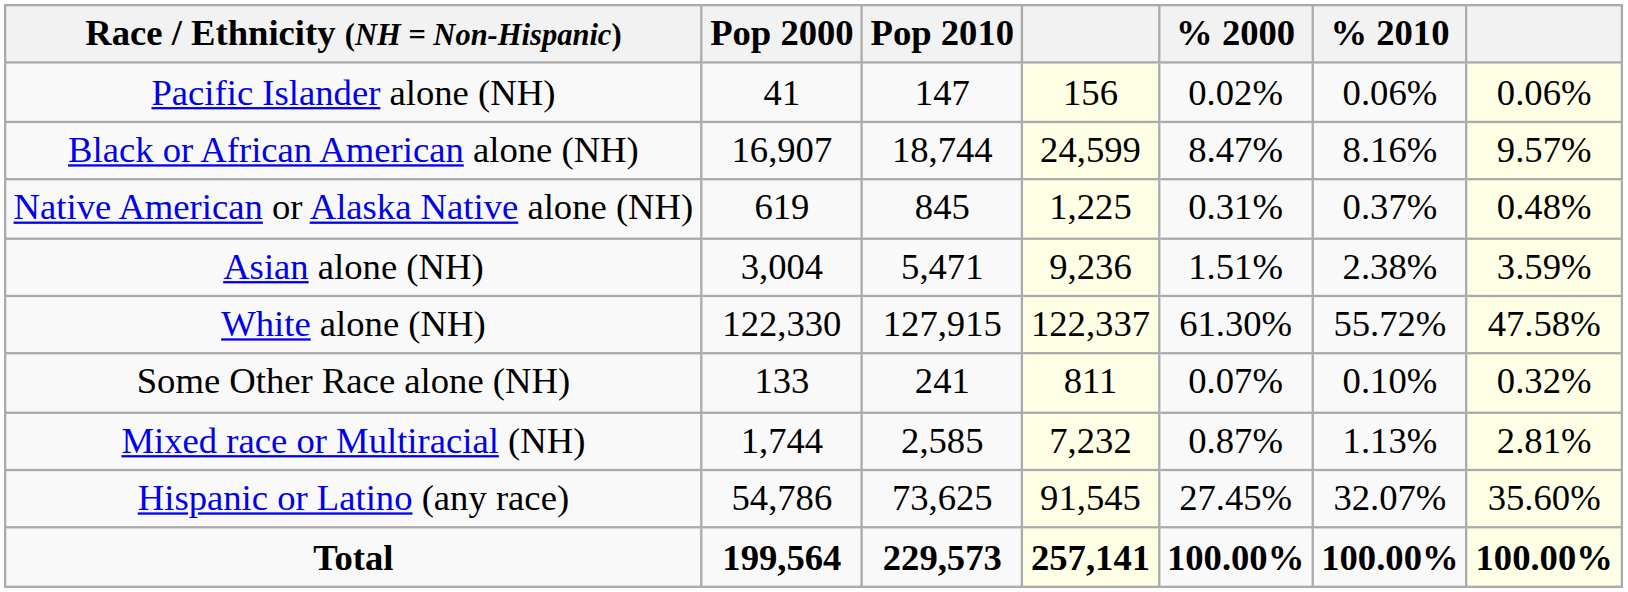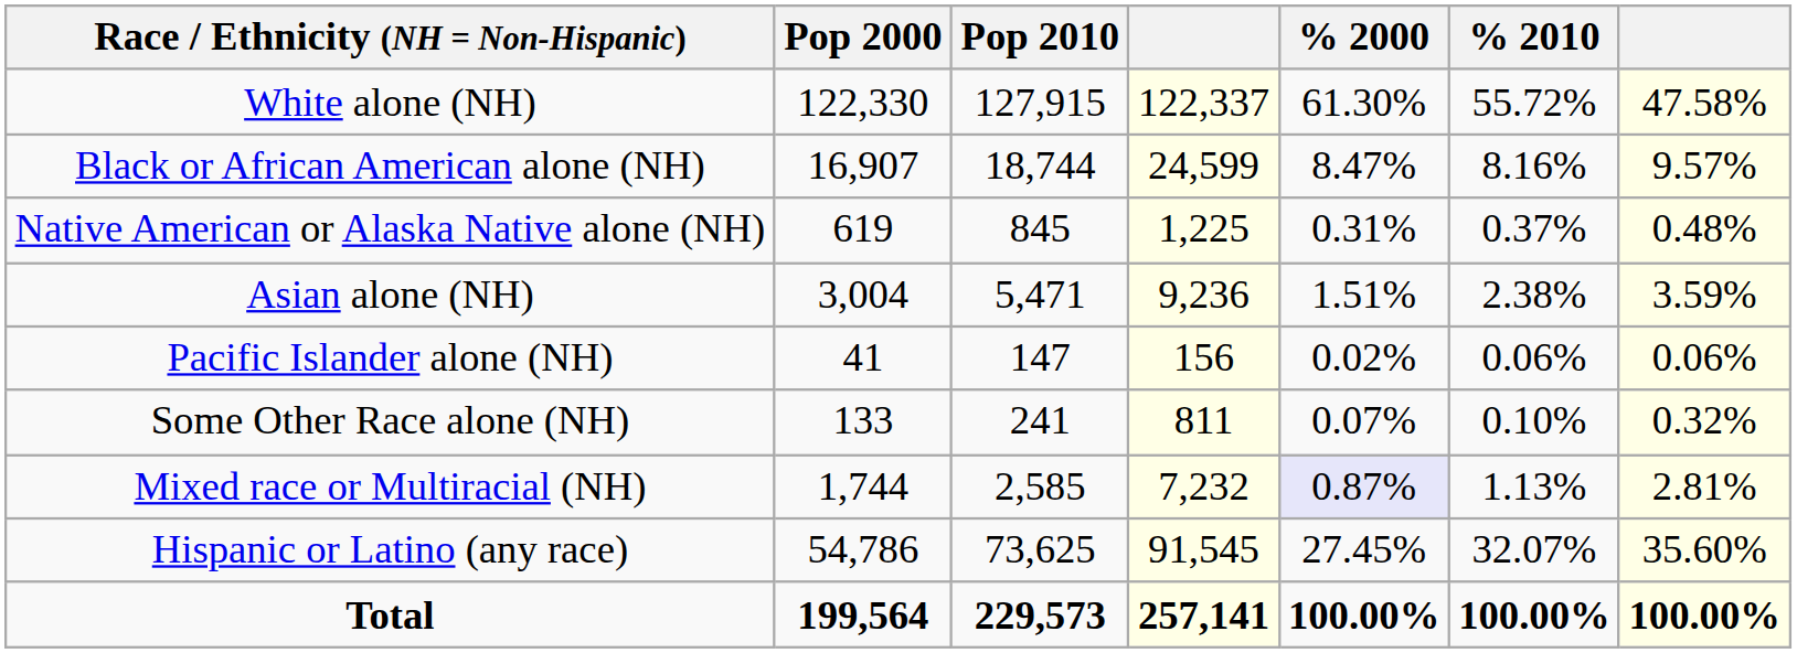rows swapped: White alone (NH) <-> Pacific Islander alone (NH)
Mixed race or Multiracial (NH) | % 2000: no background -> lavender background
